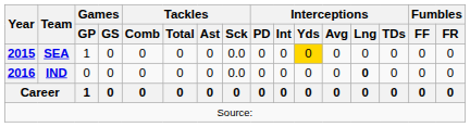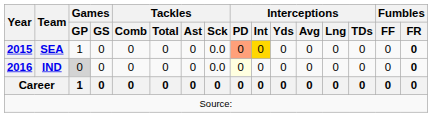SEA | Interceptions / PD: no background -> lightsalmon background
SEA | Interceptions / Int: no background -> gold background
SEA | Interceptions / Yds: gold background -> no background
SEA | Fumbles / FR: normal -> bold
IND | Games / GP: no background -> lightgrey background
IND | Interceptions / PD: no background -> lightyellow background
IND | Interceptions / Lng: bold -> normal
IND | Fumbles / FR: normal -> bold
